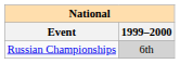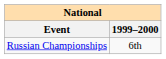Russian Championships | 1999–2000: lightgrey background -> no background
